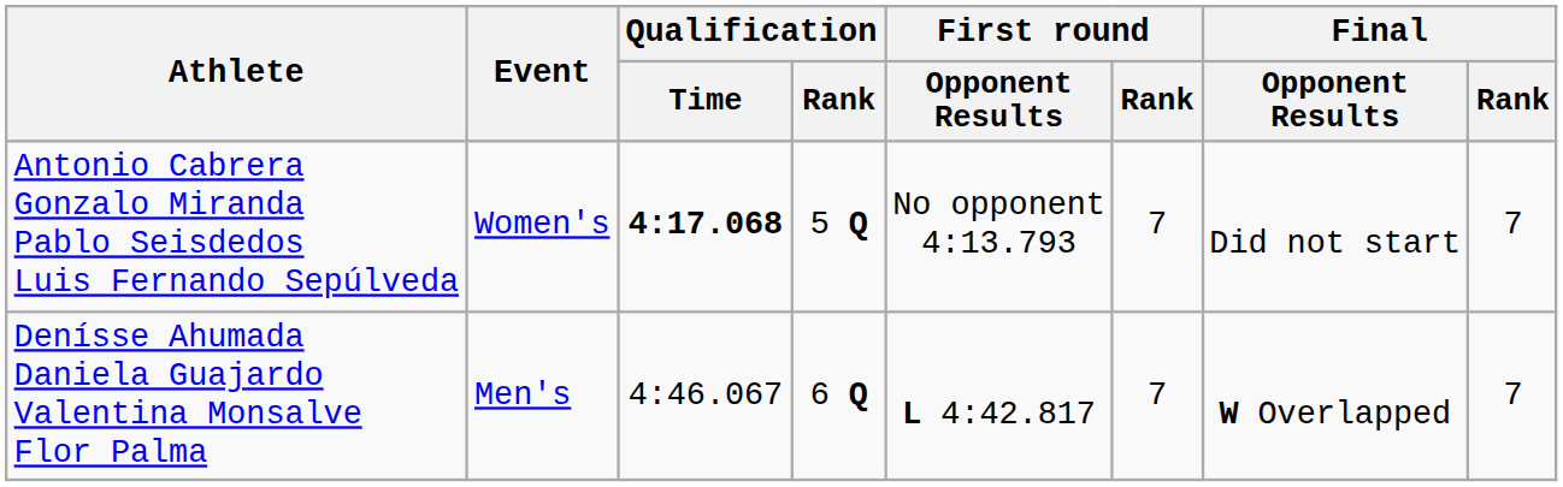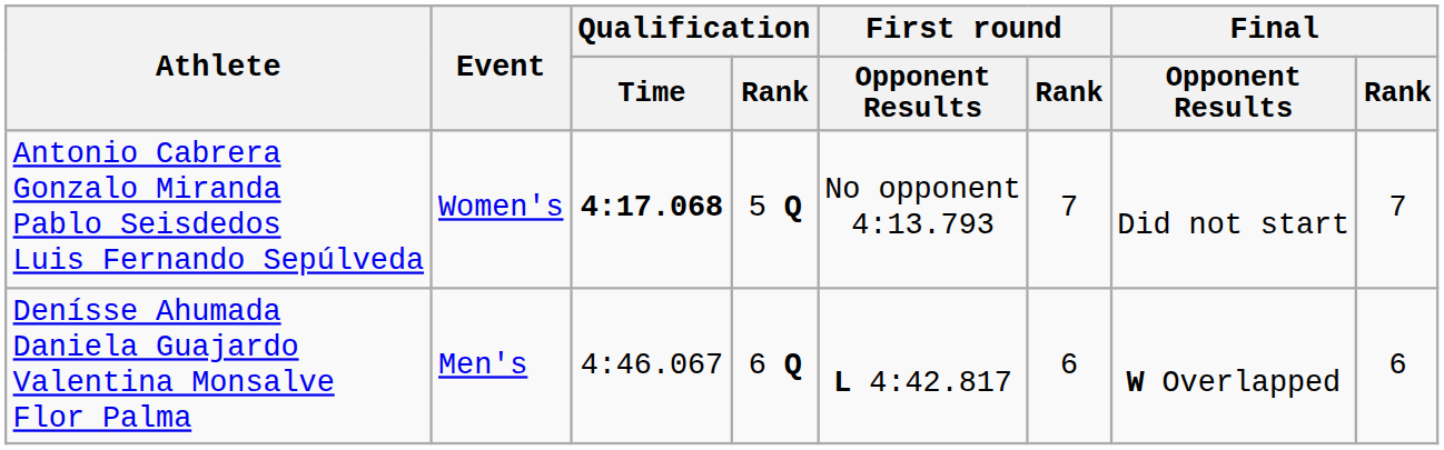row 4 | First round / Rank: 7 -> 6
row 4 | Final / Rank: 7 -> 6
